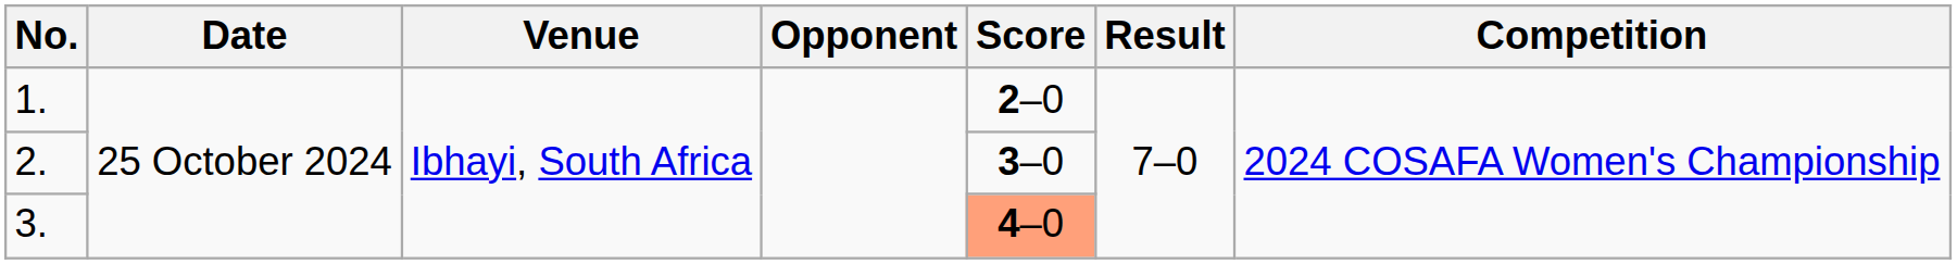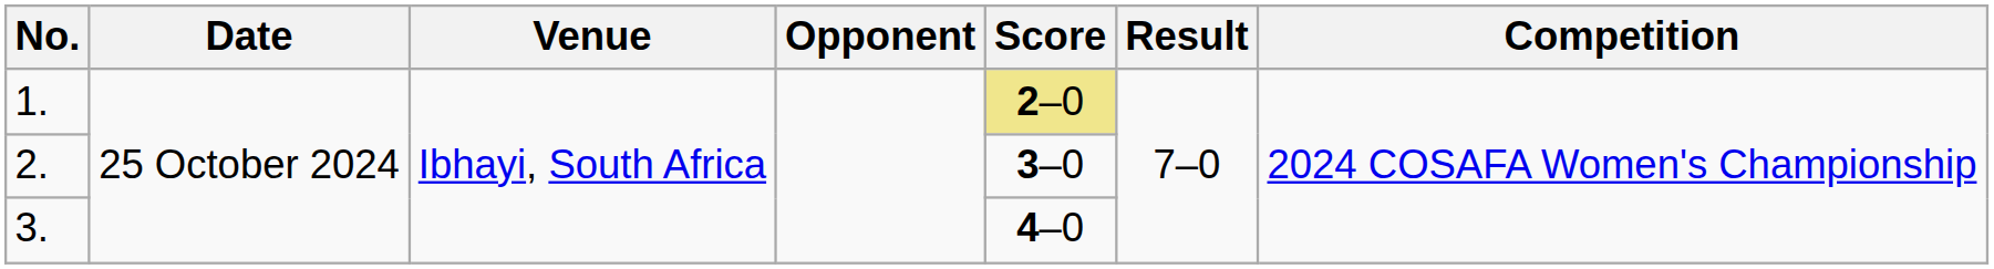1. | Score: no background -> khaki background
3. | Score: lightsalmon background -> no background
